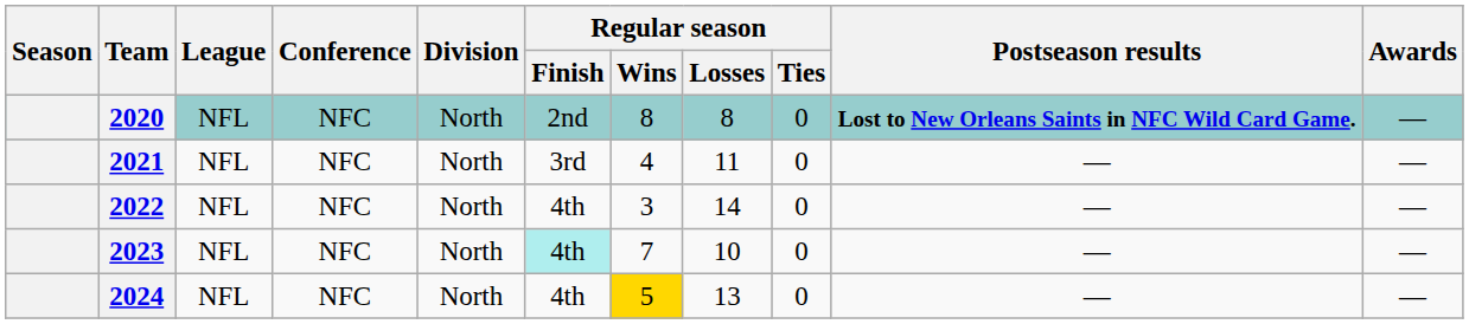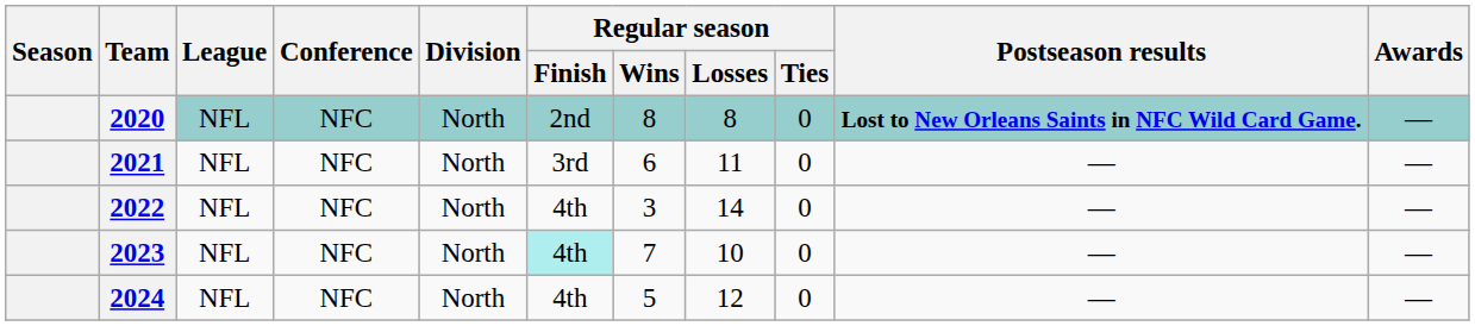2021 | Regular season / Wins: 4 -> 6
2024 | Regular season / Wins: gold background -> no background
2024 | Regular season / Losses: 13 -> 12
